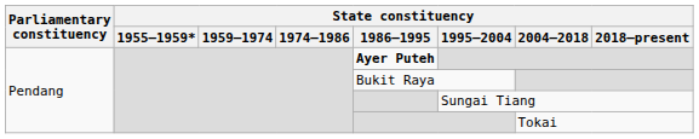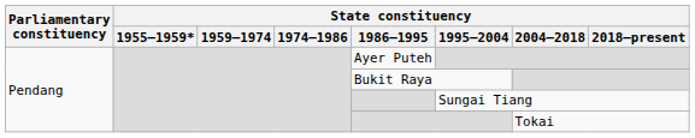row 3 | State constituency / 1986–1995: bold -> normal
